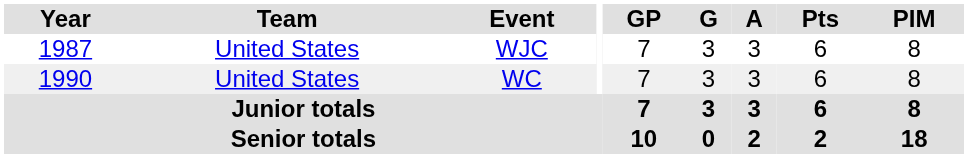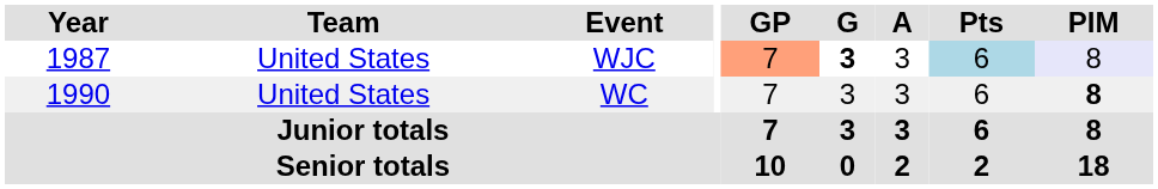WJC | GP: no background -> lightsalmon background
WJC | G: normal -> bold
WJC | Pts: no background -> lightblue background
WJC | PIM: no background -> lavender background
WC | PIM: normal -> bold
